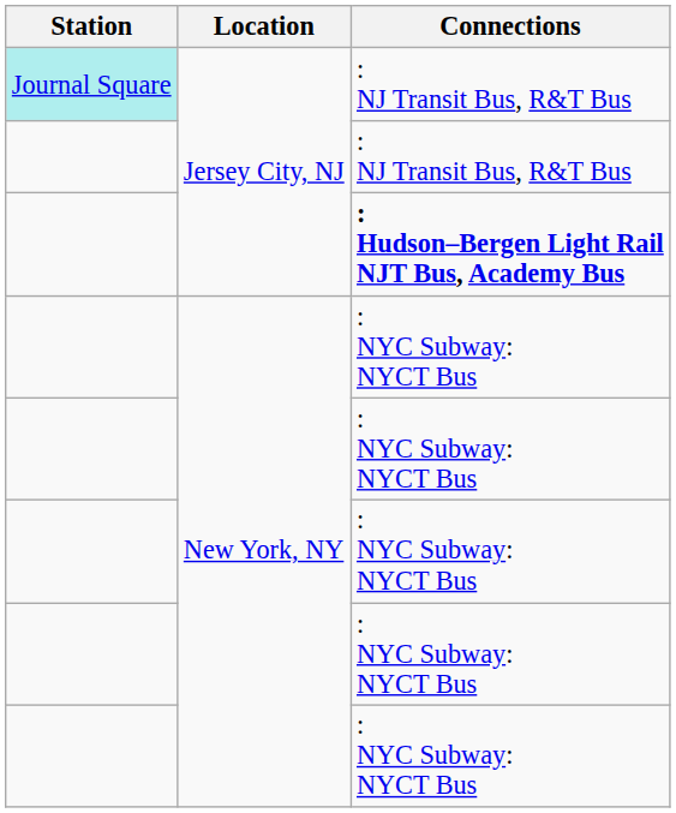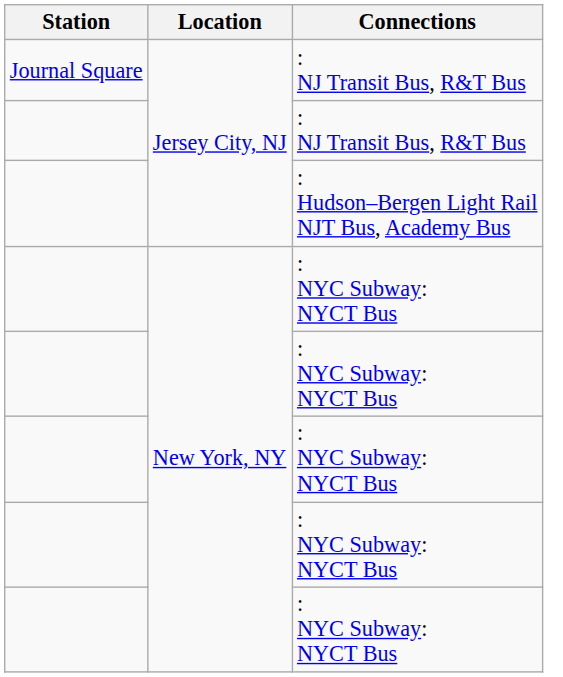Journal Square / : NJ Transit Bus, R&T Bus | Station: paleturquoise background -> no background
: Hudson–Bergen Light Rail NJT Bus, Academy Bus | Connections: bold -> normal
